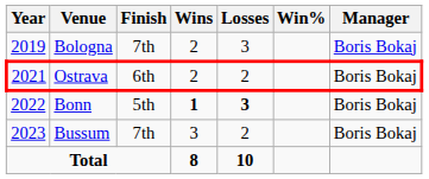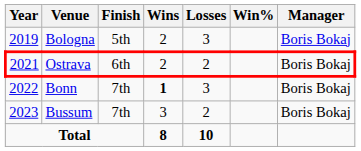Bologna | Finish: 7th -> 5th
Bonn | Finish: 5th -> 7th
Bonn | Losses: bold -> normal
